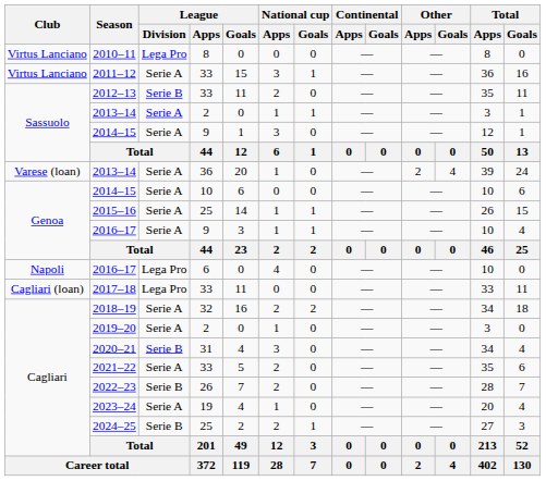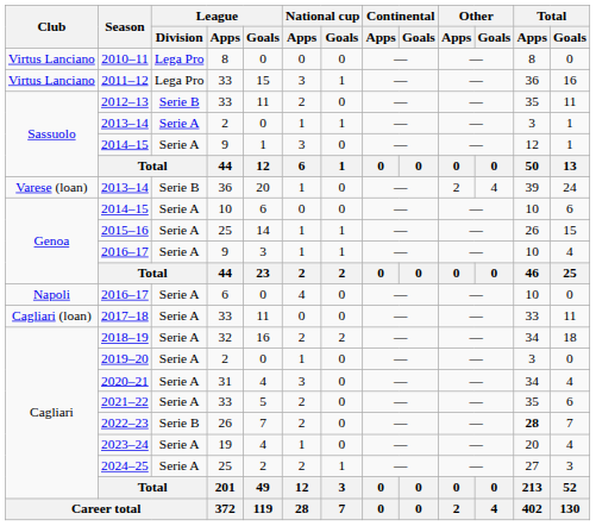2011–12 | League / Division: Serie A -> Lega Pro
2013–14 / 36 | League / Division: Serie A -> Serie B
2016–17 / 6 | League / Division: Lega Pro -> Serie A
2017–18 | League / Division: Lega Pro -> Serie A
2020–21 | League / Division: Serie B -> Serie A
2022–23 | Total / Apps: normal -> bold
2024–25 | League / Division: Serie B -> Serie A
